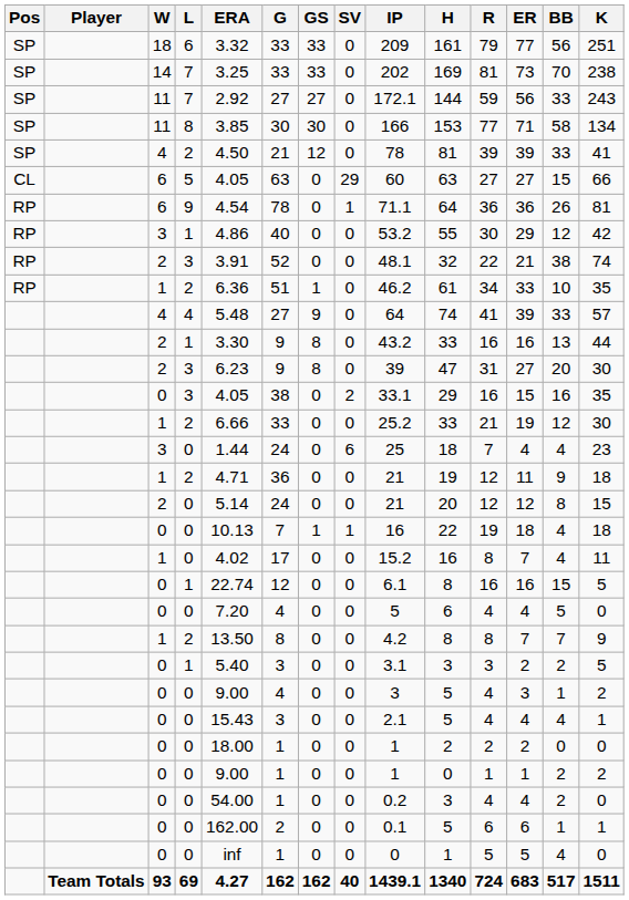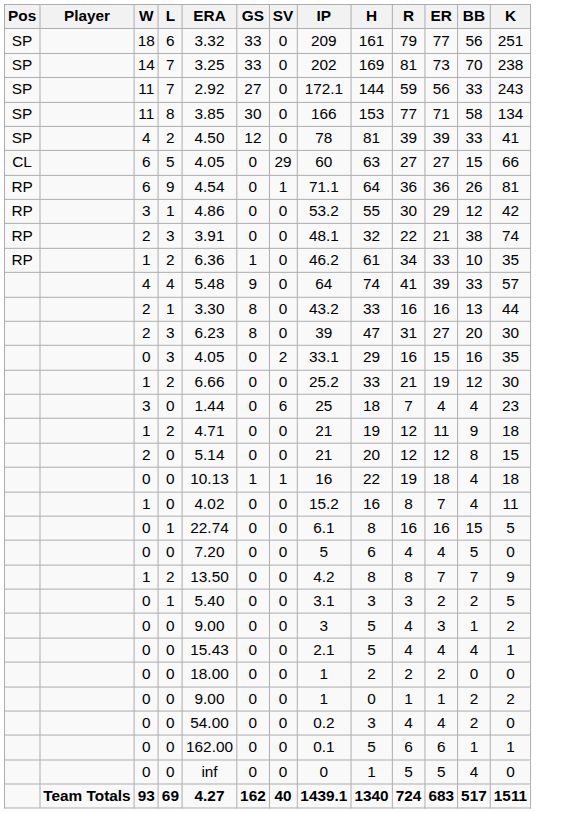- column: G | 33 | 33 | 27 | 30 | 21 | 63 | 78 | 40 | 52 | 51 | 27 | 9 | 9 | 38 | 33 | 24 | 36 | 24 | 7 | 17 | 12 | 4 | 8 | 3 | 4 | 3 | 1 | 1 | 1 | 2 | 1 | 162
